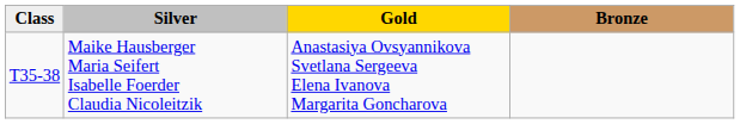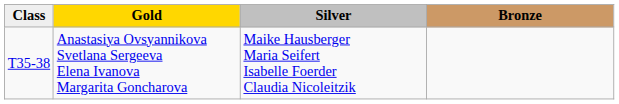columns swapped: Gold <-> Silver
